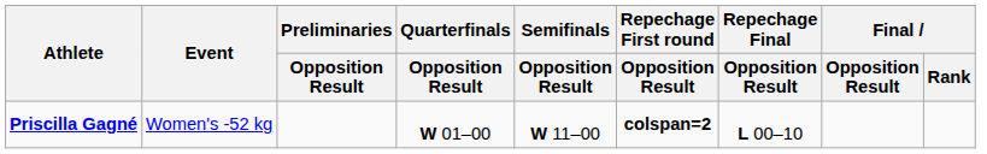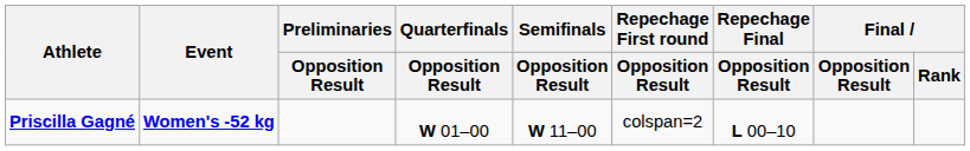Priscilla Gagné | Event: normal -> bold
Priscilla Gagné | Repechage First round / Opposition Result: bold -> normal
